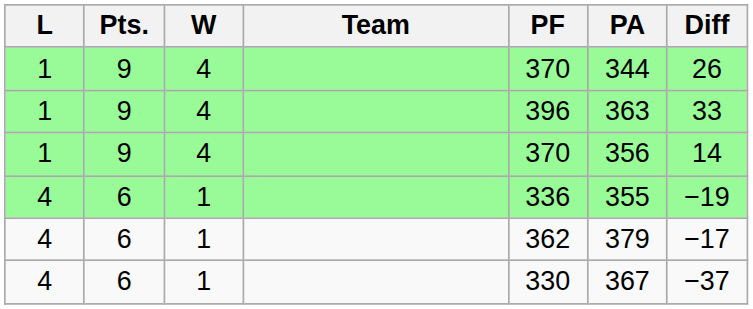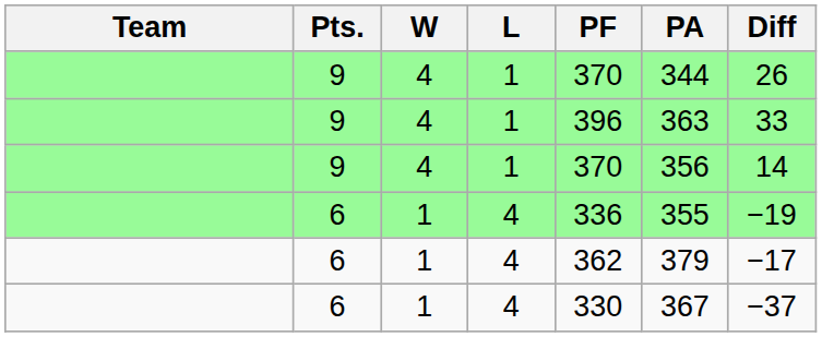columns swapped: Team <-> L
